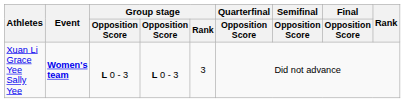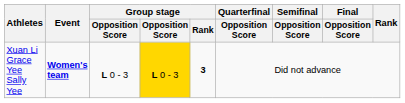Xuan Li Grace Yee Sally Yee | column 4: no background -> gold background
Xuan Li Grace Yee Sally Yee | Group stage / Rank: normal -> bold
